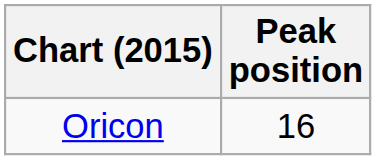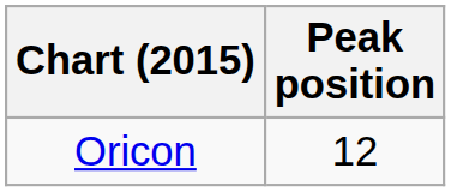Oricon | Peak position: 16 -> 12
